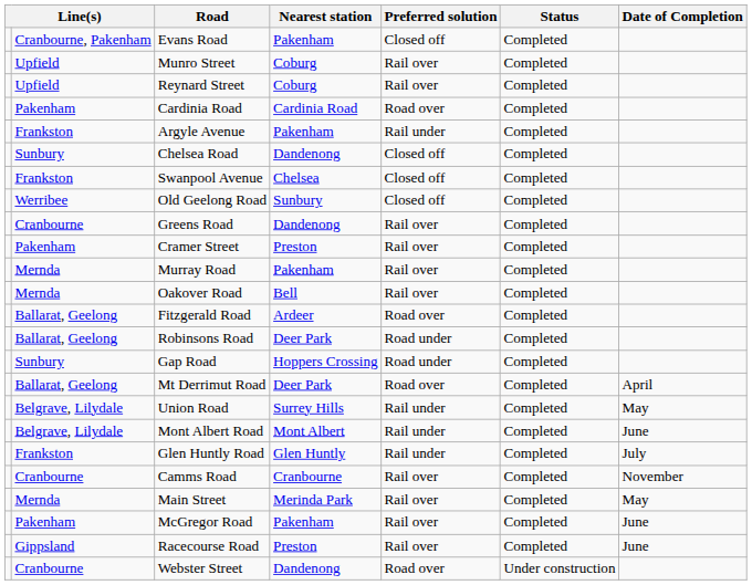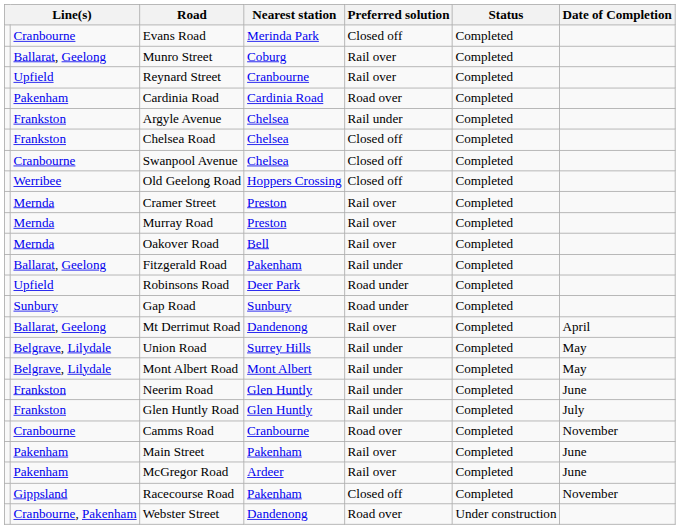Evans Road | column 2: Cranbourne, Pakenham -> Cranbourne
Evans Road | Nearest station: Pakenham -> Merinda Park
Munro Street | column 2: Upfield -> Ballarat, Geelong
Reynard Street | Nearest station: Coburg -> Cranbourne
Argyle Avenue | Nearest station: Pakenham -> Chelsea
Chelsea Road | column 2: Sunbury -> Frankston
Chelsea Road | Nearest station: Dandenong -> Chelsea
Swanpool Avenue | column 2: Frankston -> Cranbourne
Old Geelong Road | Nearest station: Sunbury -> Hoppers Crossing
- row: Cranbourne | Greens Road | Dandenong | Rail over | Completed
Cramer Street | column 2: Pakenham -> Mernda
Murray Road | Nearest station: Pakenham -> Preston
Fitzgerald Road | Nearest station: Ardeer -> Pakenham
Fitzgerald Road | Preferred solution: Road over -> Rail under
Robinsons Road | column 2: Ballarat, Geelong -> Upfield
Gap Road | Nearest station: Hoppers Crossing -> Sunbury
Mt Derrimut Road | Nearest station: Deer Park -> Dandenong
Mt Derrimut Road | Preferred solution: Road over -> Rail over
Mont Albert Road | Date of Completion: June -> May
+ row: Frankston | Neerim Road | Glen Huntly | Rail under | Completed | June
Camms Road | Preferred solution: Rail over -> Road over
Main Street | column 2: Mernda -> Pakenham
Main Street | Nearest station: Merinda Park -> Pakenham
Main Street | Date of Completion: May -> June
McGregor Road | Nearest station: Pakenham -> Ardeer
Racecourse Road | Nearest station: Preston -> Pakenham
Racecourse Road | Preferred solution: Rail over -> Closed off
Racecourse Road | Date of Completion: June -> November
Webster Street | column 2: Cranbourne -> Cranbourne, Pakenham
